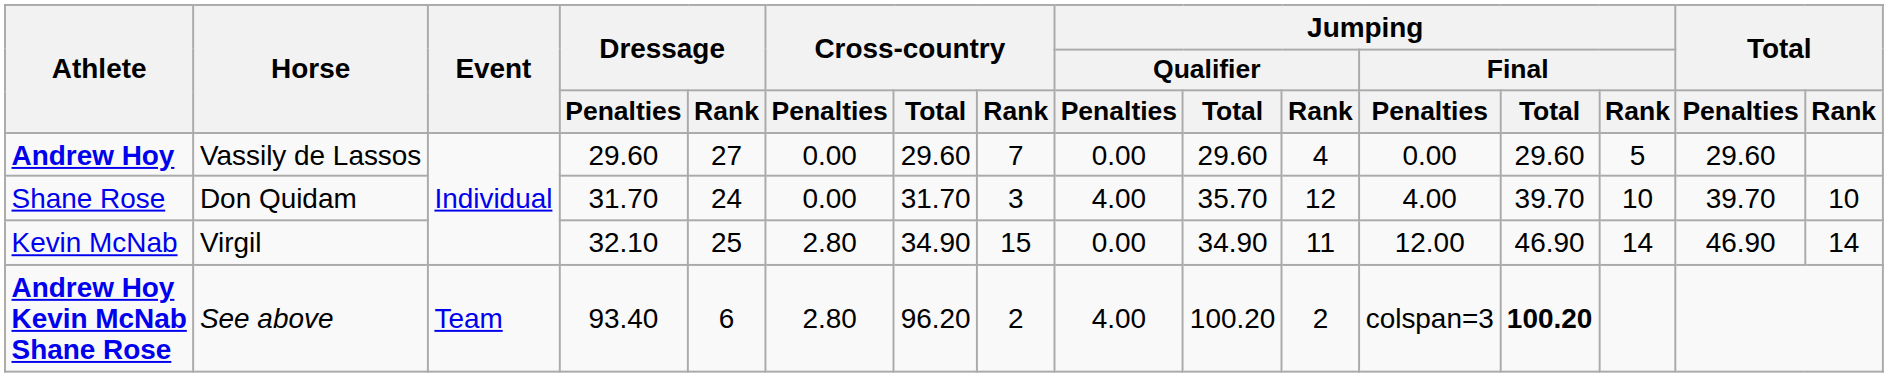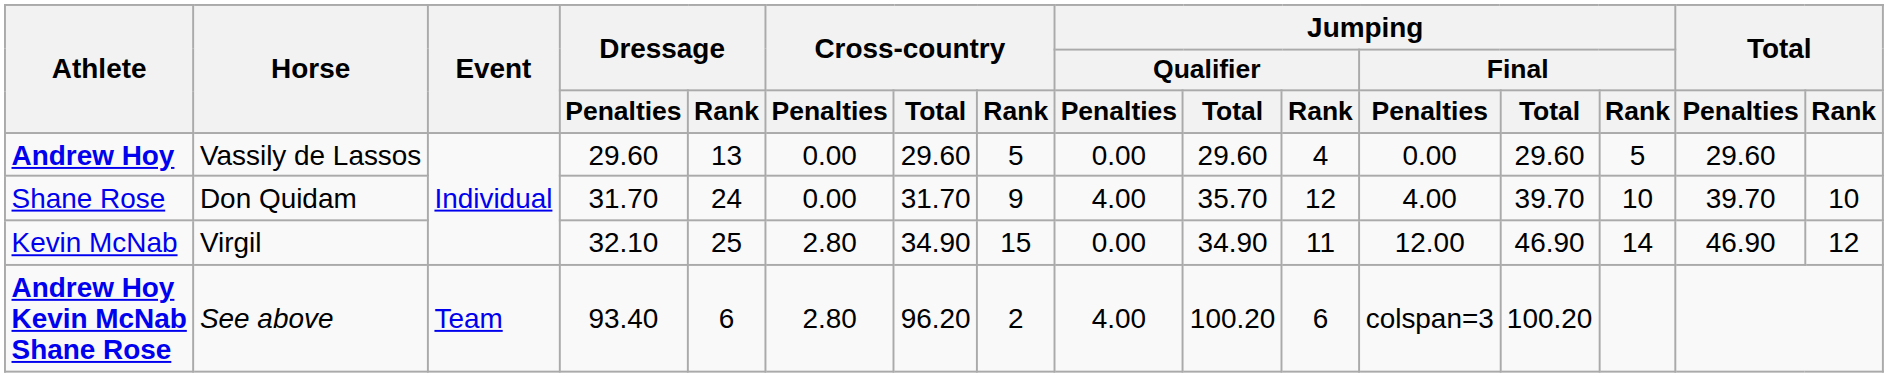Andrew Hoy | Dressage / Rank: 27 -> 13
Andrew Hoy | Cross-country / Rank: 7 -> 5
Shane Rose | Cross-country / Rank: 3 -> 9
Kevin McNab | Total / Rank: 14 -> 12
Andrew Hoy Kevin McNab Shane Rose | Jumping / Qualifier / Rank: 2 -> 6
Andrew Hoy Kevin McNab Shane Rose | Jumping / Final / Total: bold -> normal
